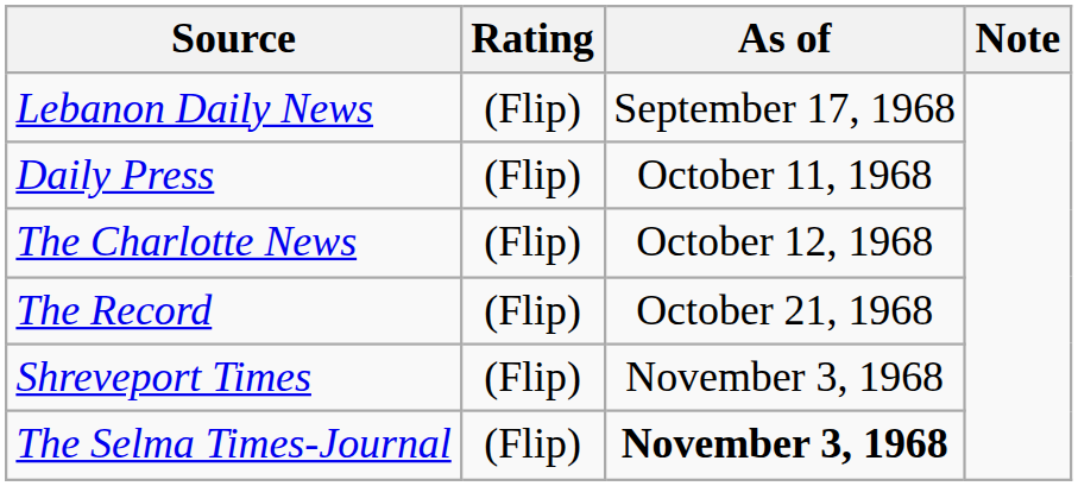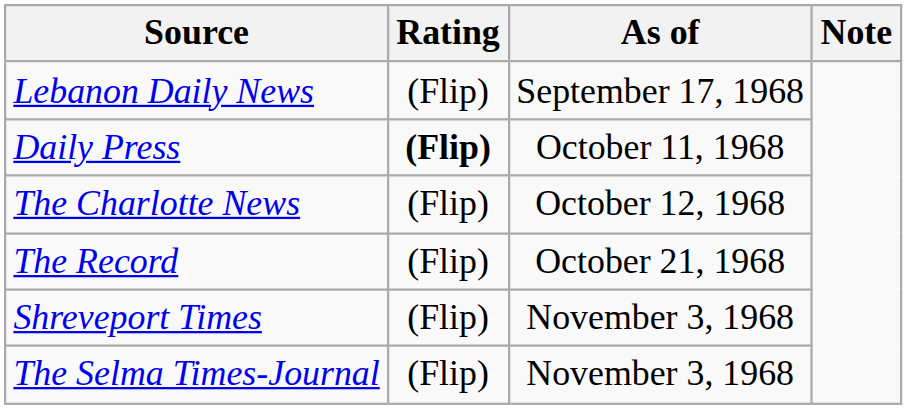Daily Press | Rating: normal -> bold
The Selma Times-Journal | As of: bold -> normal
